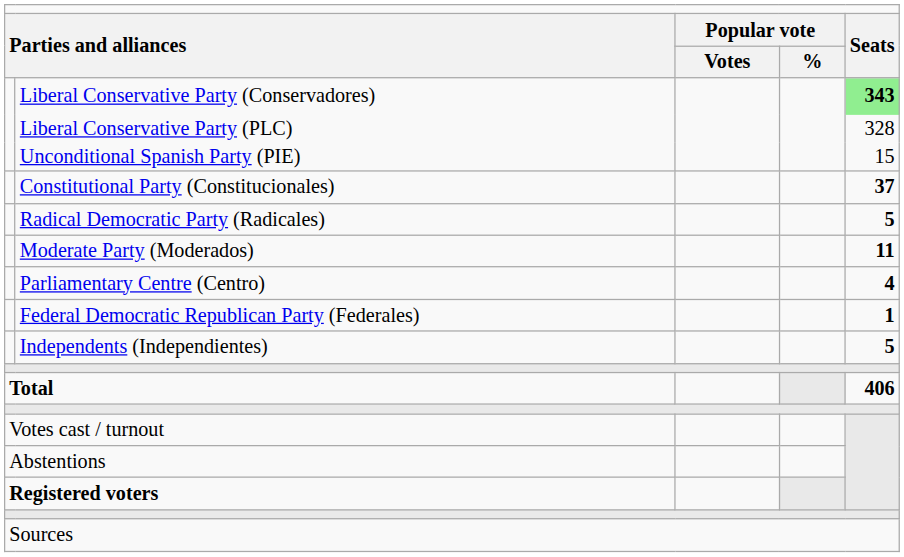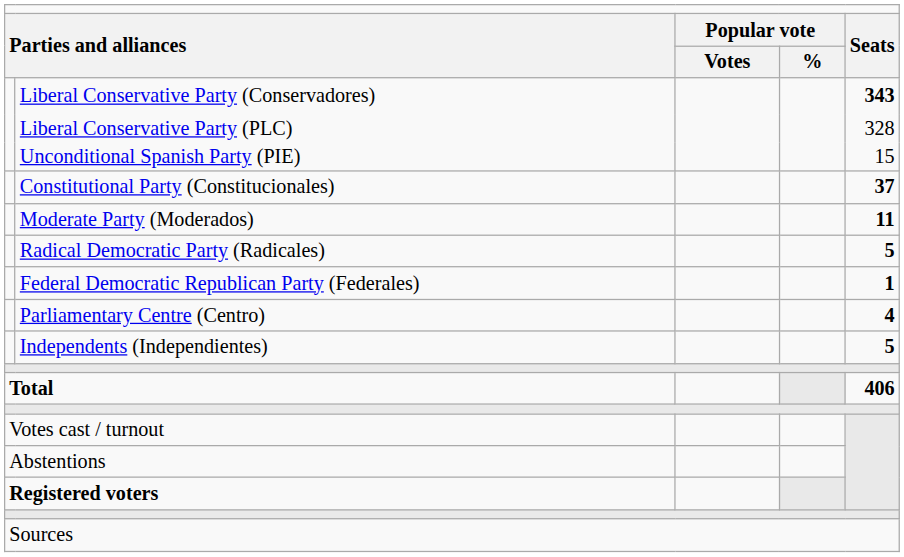Liberal Conservative Party (Conservadores) | column 5: lightgreen background -> no background
rows swapped: Moderate Party (Moderados) <-> Radical Democratic Party (Radicales)
rows swapped: Parliamentary Centre (Centro) <-> Federal Democratic Republican Party (Federales)
